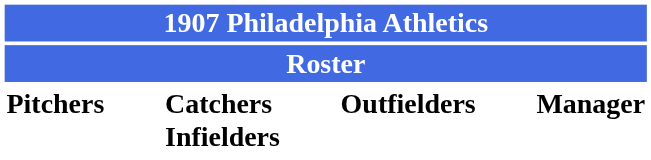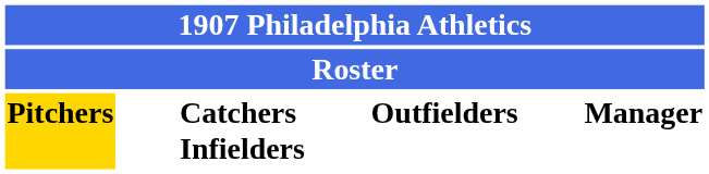Pitchers | column 1: no background -> gold background
